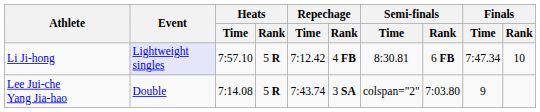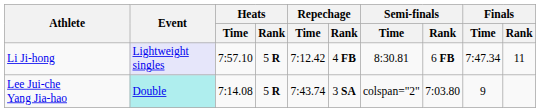Li Ji-hong | Finals / Rank: 10 -> 11
Lee Jui-che Yang Jia-hao | Event: no background -> paleturquoise background
